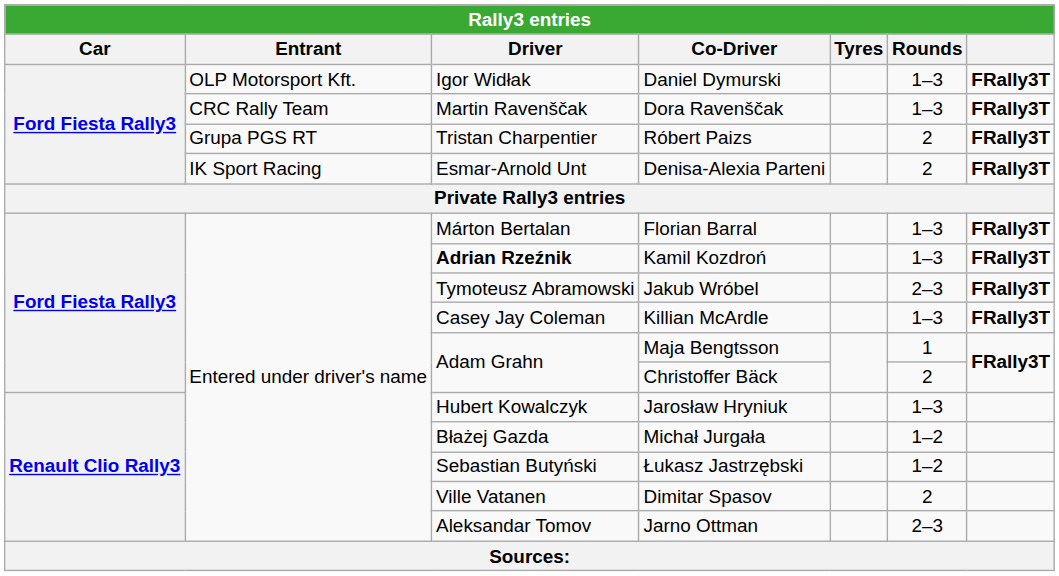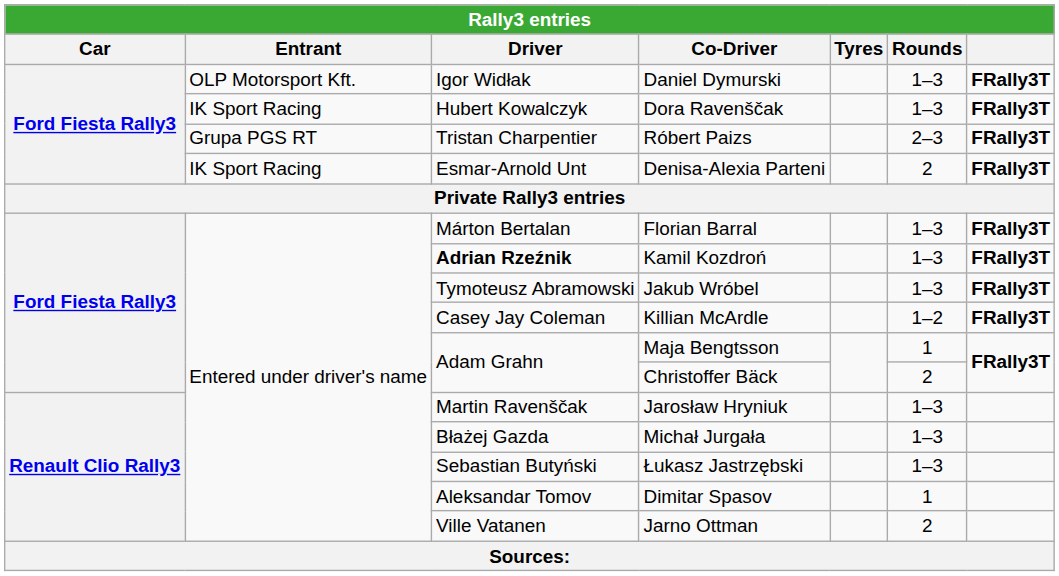Dora Ravenščak | Entrant: CRC Rally Team -> IK Sport Racing
Dora Ravenščak | Driver: Martin Ravenščak -> Hubert Kowalczyk
Róbert Paizs | Rounds: 2 -> 2–3
Jakub Wróbel | Rounds: 2–3 -> 1–3
Killian McArdle | Rounds: 1–3 -> 1–2
Jarosław Hryniuk | Driver: Hubert Kowalczyk -> Martin Ravenščak
Michał Jurgała | Rounds: 1–2 -> 1–3
Łukasz Jastrzębski | Rounds: 1–2 -> 1–3
Dimitar Spasov | Driver: Ville Vatanen -> Aleksandar Tomov
Dimitar Spasov | Rounds: 2 -> 1
Jarno Ottman | Driver: Aleksandar Tomov -> Ville Vatanen
Jarno Ottman | Rounds: 2–3 -> 2
